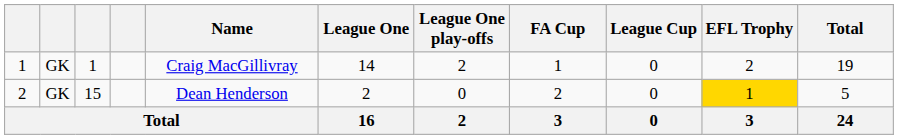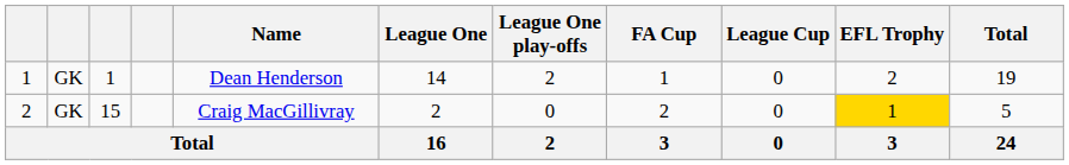row 2 | Name: Craig MacGillivray -> Dean Henderson
row 3 | Name: Dean Henderson -> Craig MacGillivray
